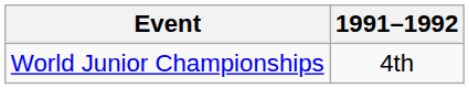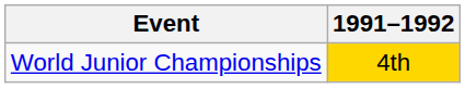World Junior Championships | 1991–1992: no background -> gold background
